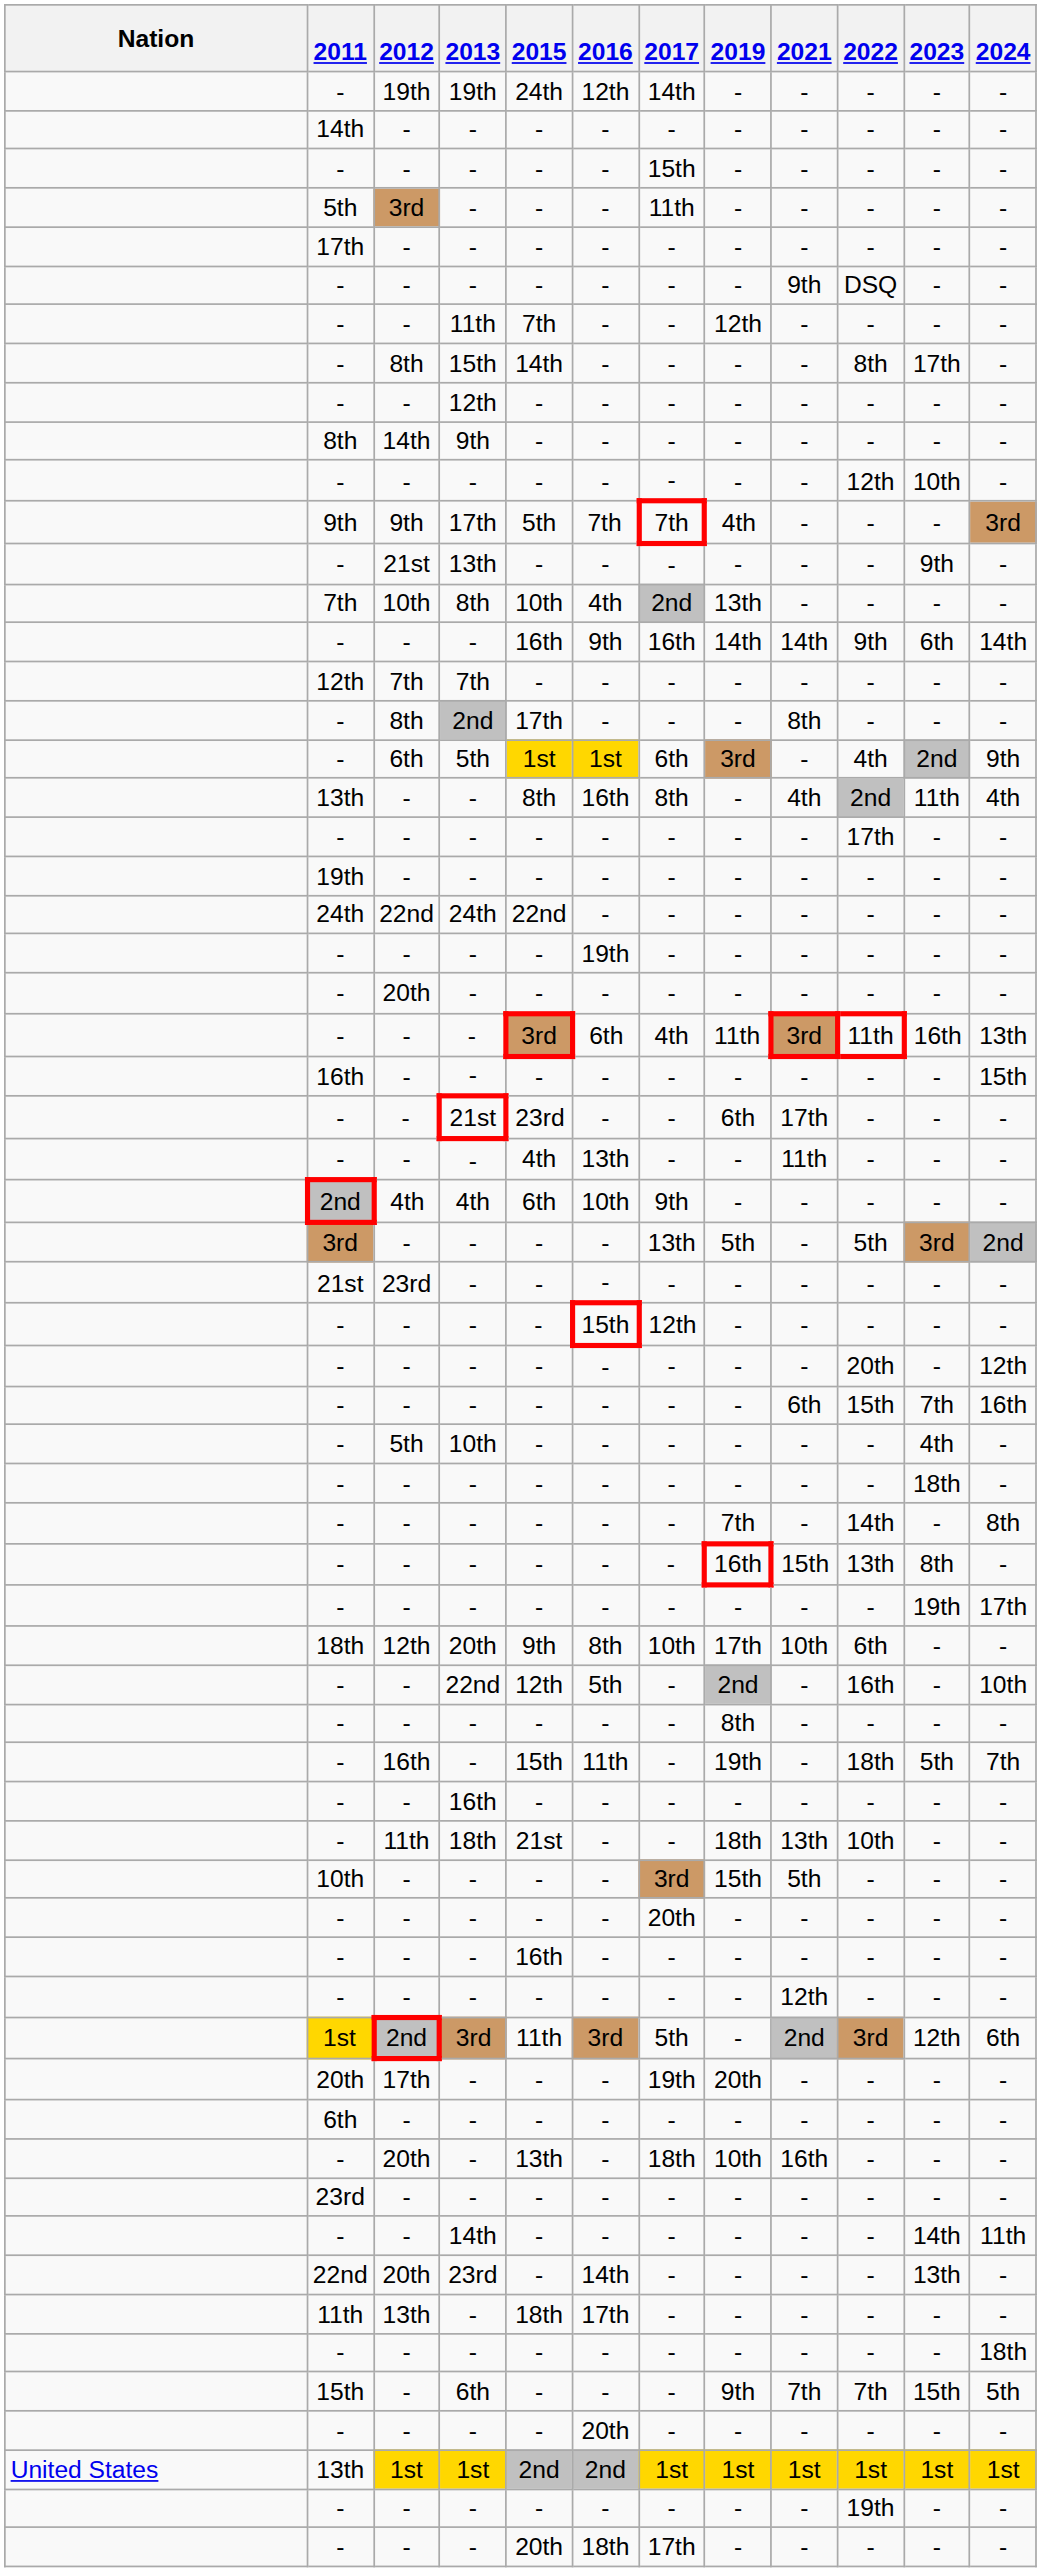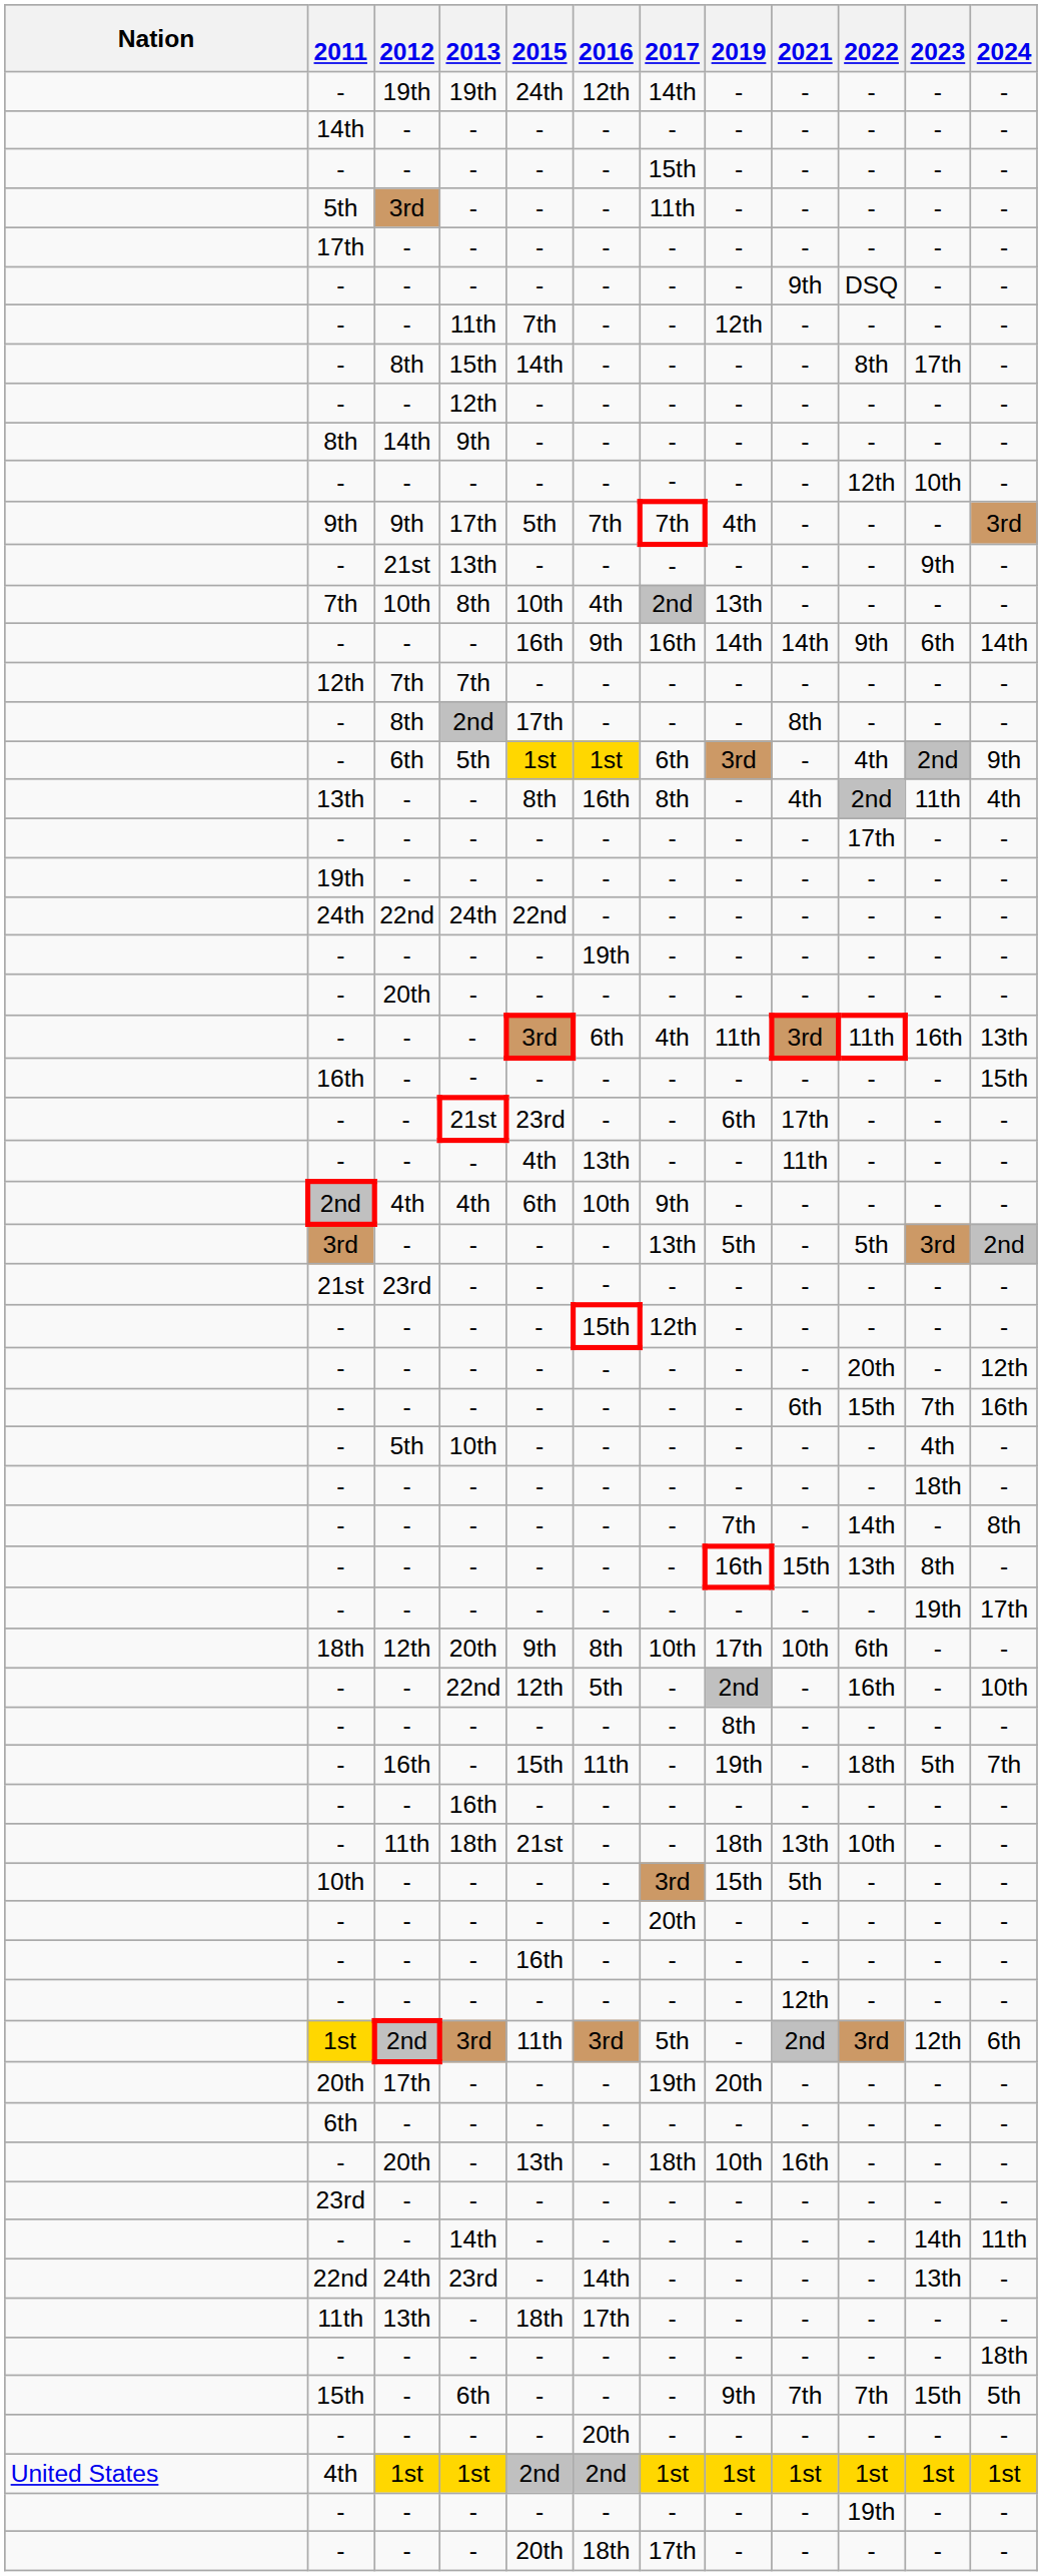row 57 | 2012: 20th -> 24th
row 62 | 2011: 13th -> 4th
